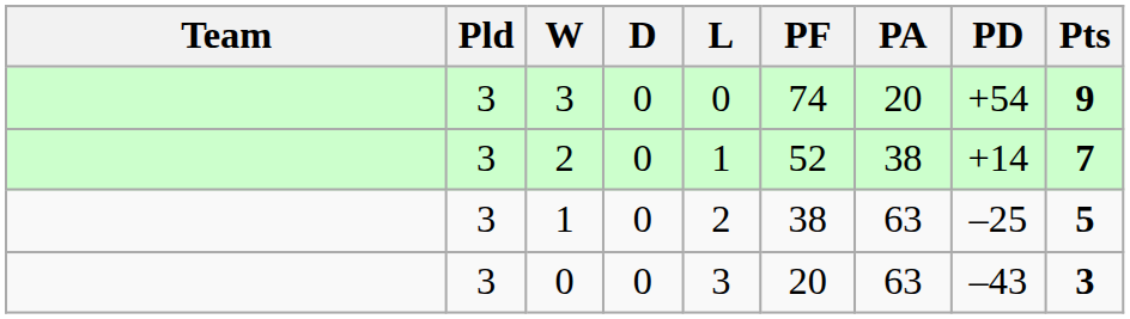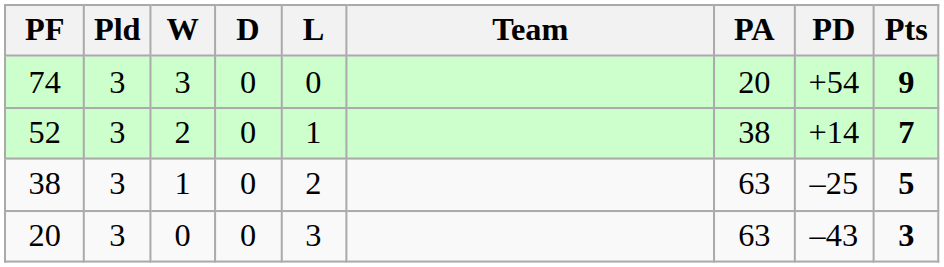columns swapped: Team <-> PF
